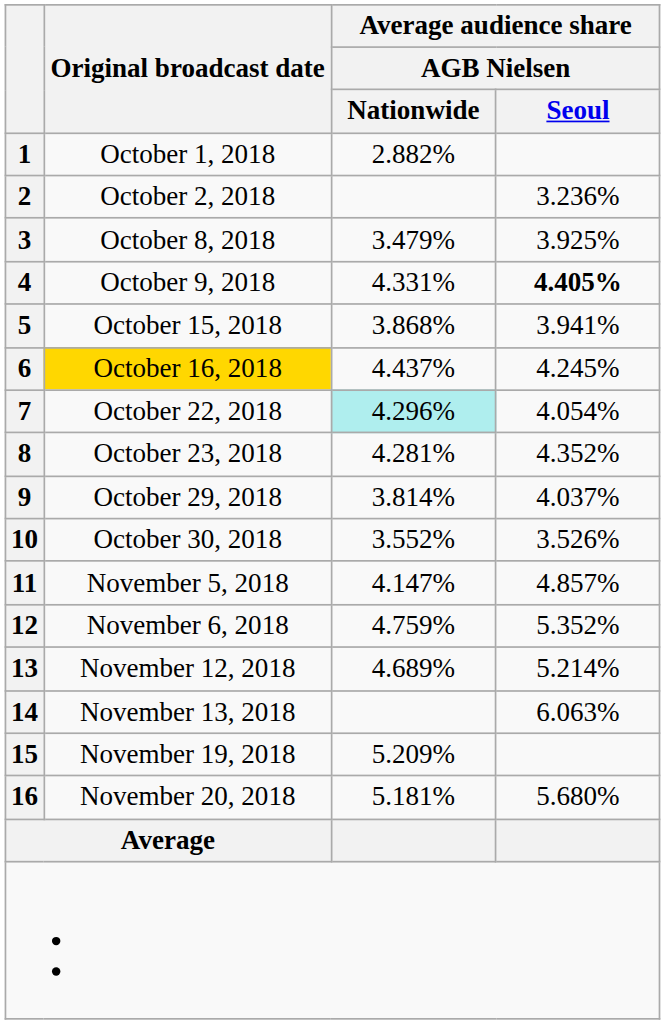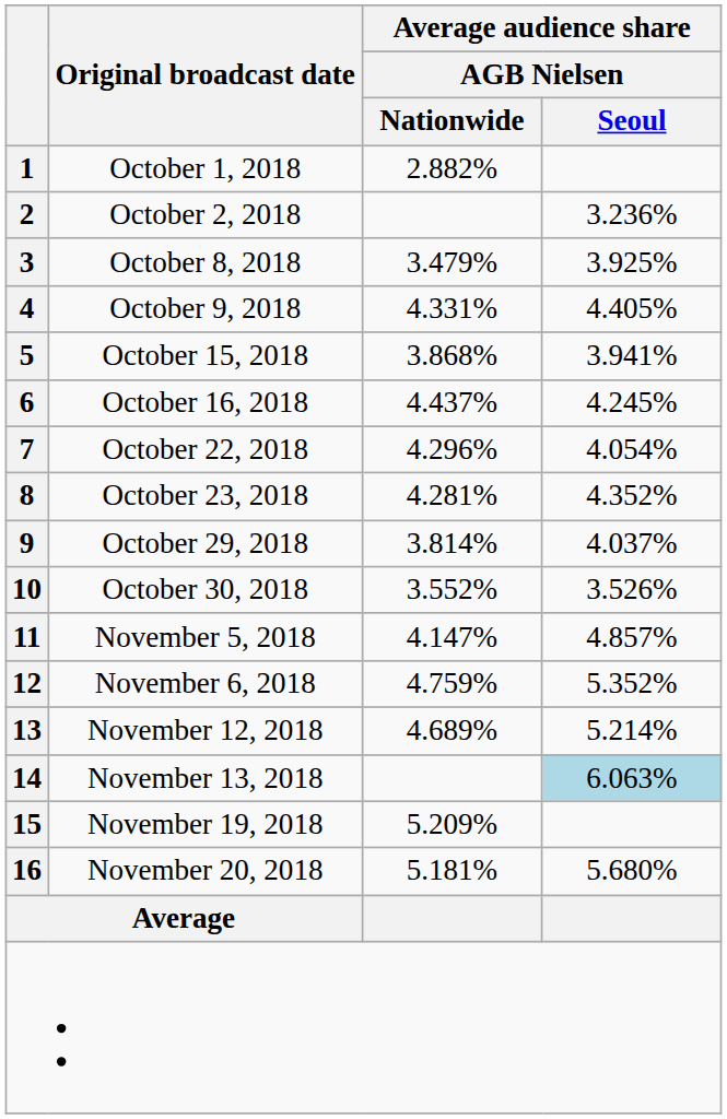4 | Average audience share / AGB Nielsen / Seoul: bold -> normal
6 | Original broadcast date: gold background -> no background
7 | Average audience share / AGB Nielsen / Nationwide: paleturquoise background -> no background
14 | Average audience share / AGB Nielsen / Seoul: no background -> lightblue background
